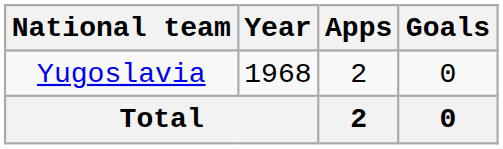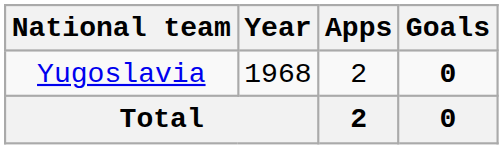Yugoslavia | Goals: normal -> bold
